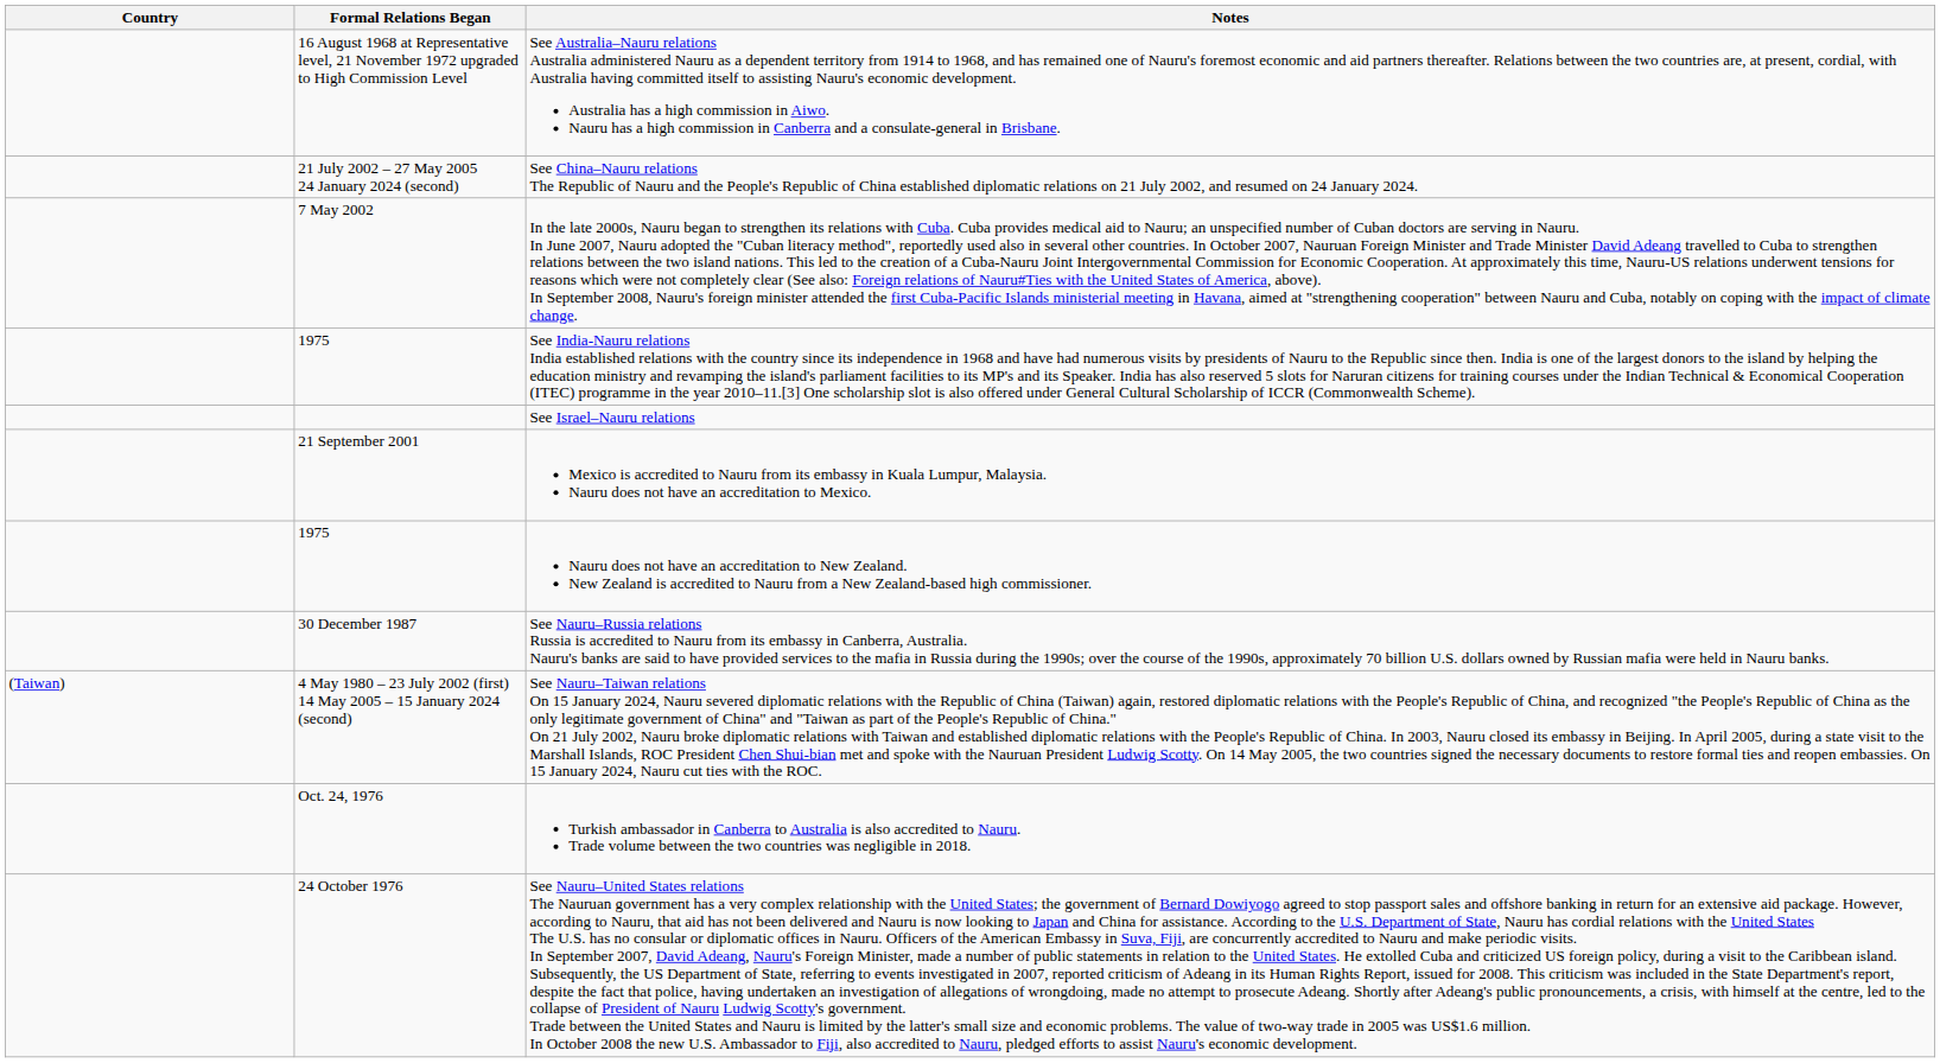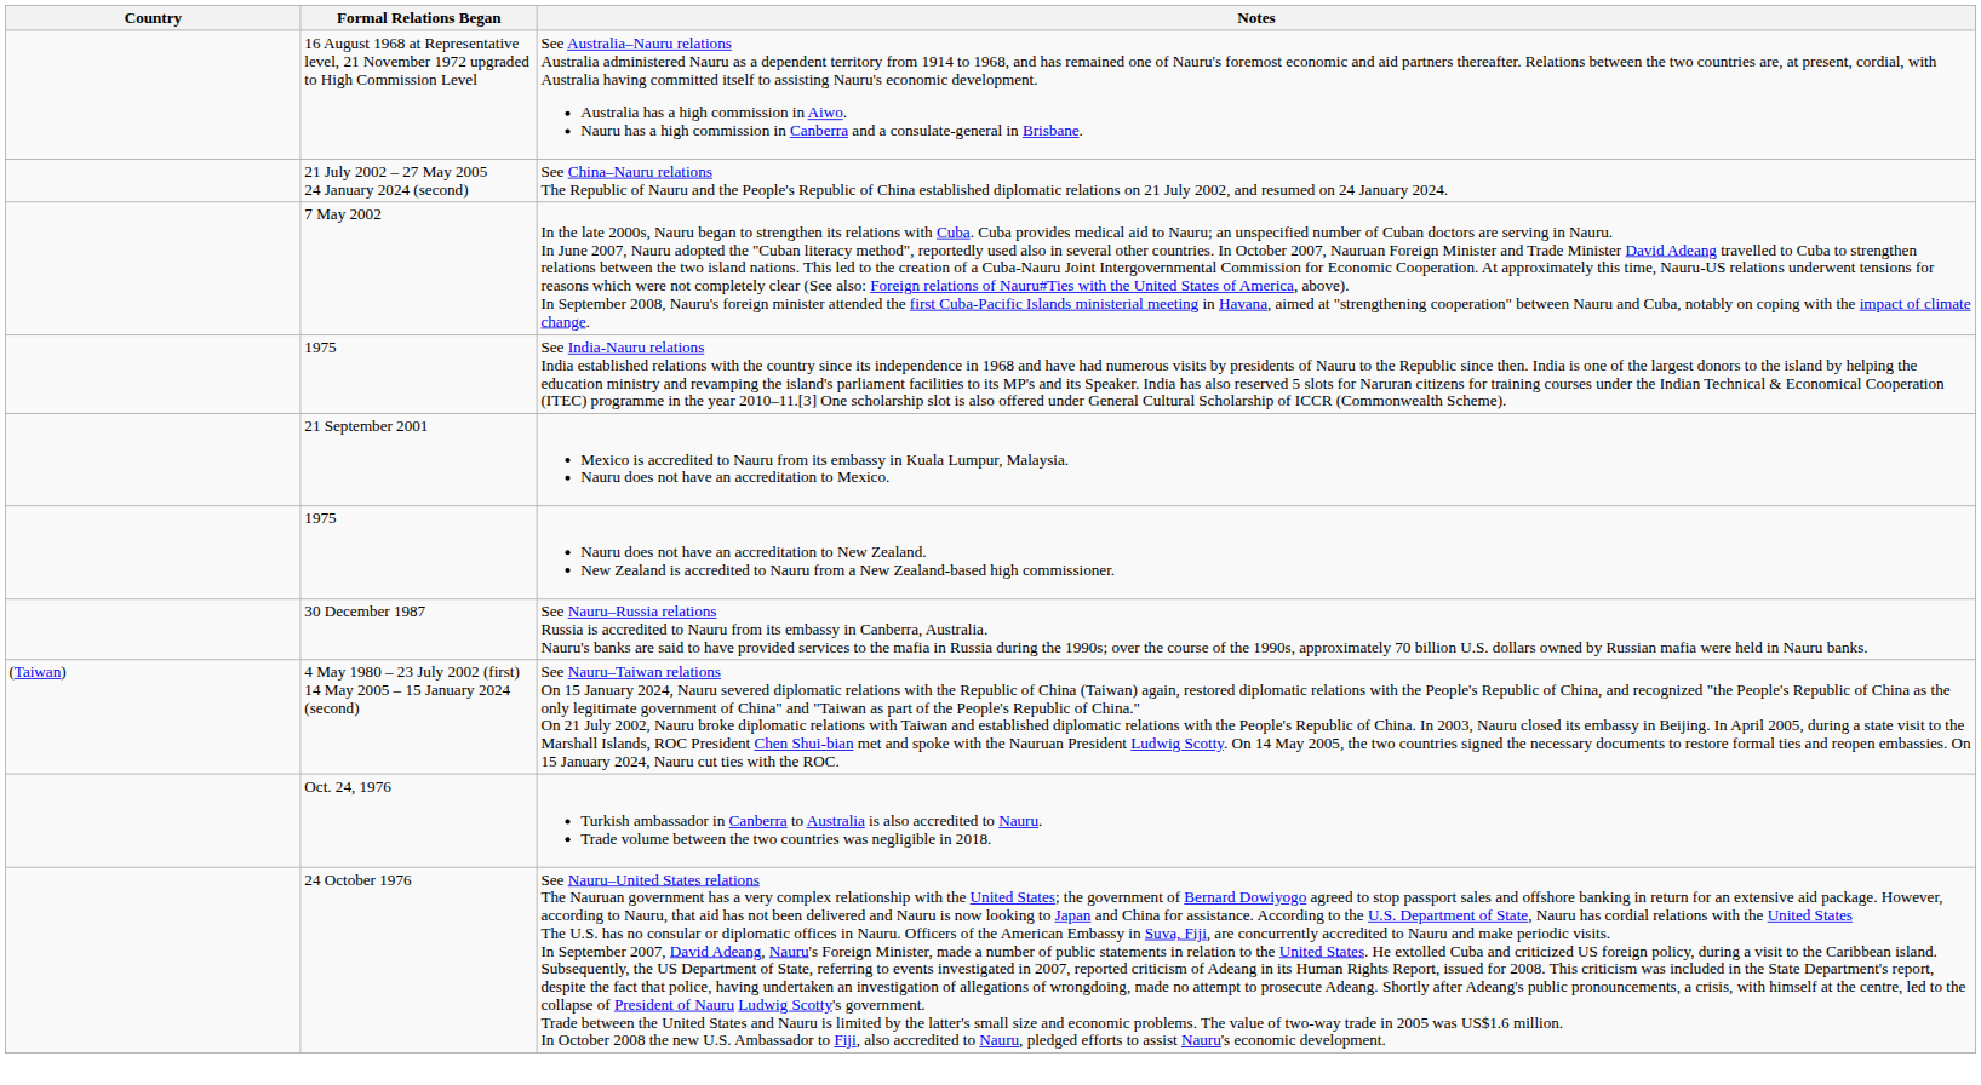- row: See Israel–Nauru relations
